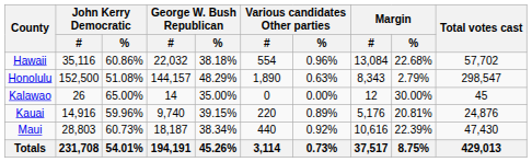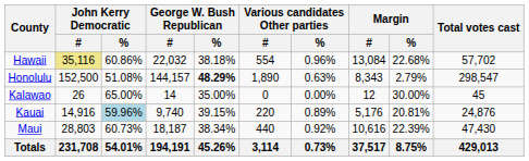Hawaii | John Kerry Democratic / #: no background -> khaki background
Honolulu | George W. Bush Republican / %: normal -> bold
Kauai | John Kerry Democratic / %: no background -> lightblue background
